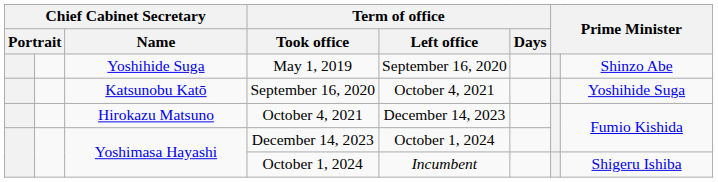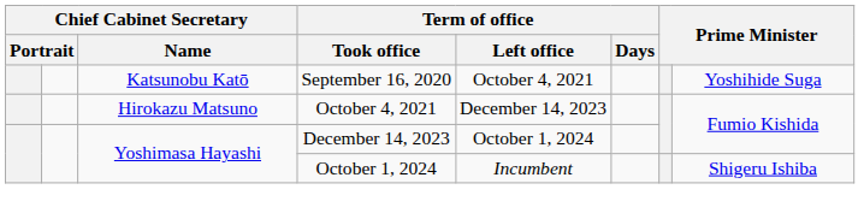- row: Yoshihide Suga | May 1, 2019 | September 16, 2020 | Shinzo Abe
